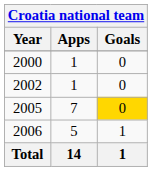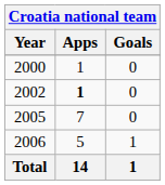2002 | Apps: normal -> bold
2005 | Goals: gold background -> no background
